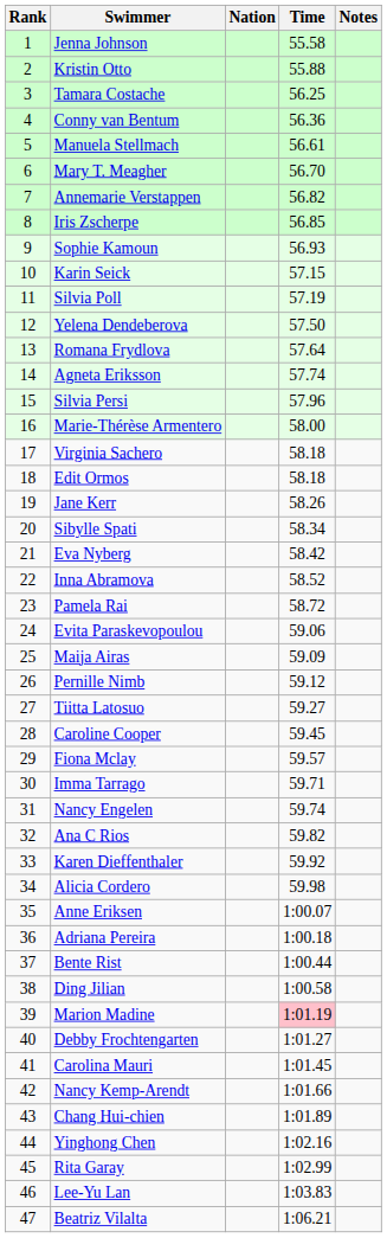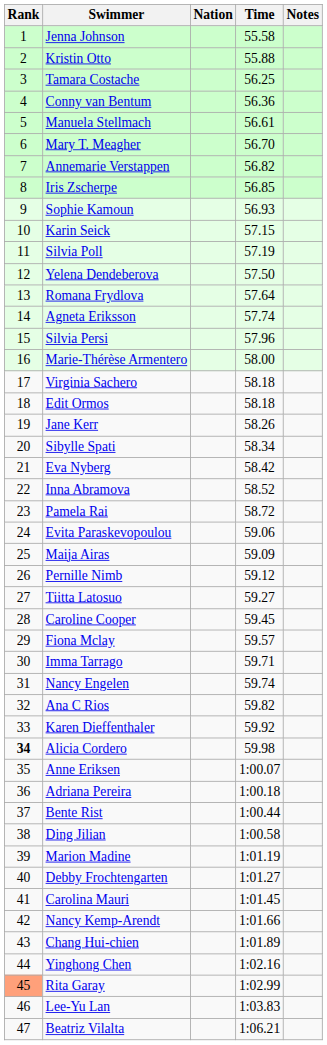Alicia Cordero | Rank: normal -> bold
Marion Madine | Time: pink background -> no background
Rita Garay | Rank: no background -> lightsalmon background
